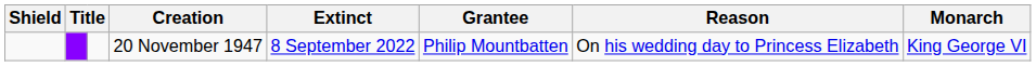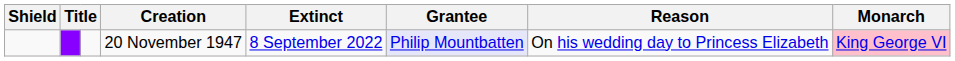20 November 1947 | Grantee: no background -> lavender background
20 November 1947 | Monarch: no background -> pink background
